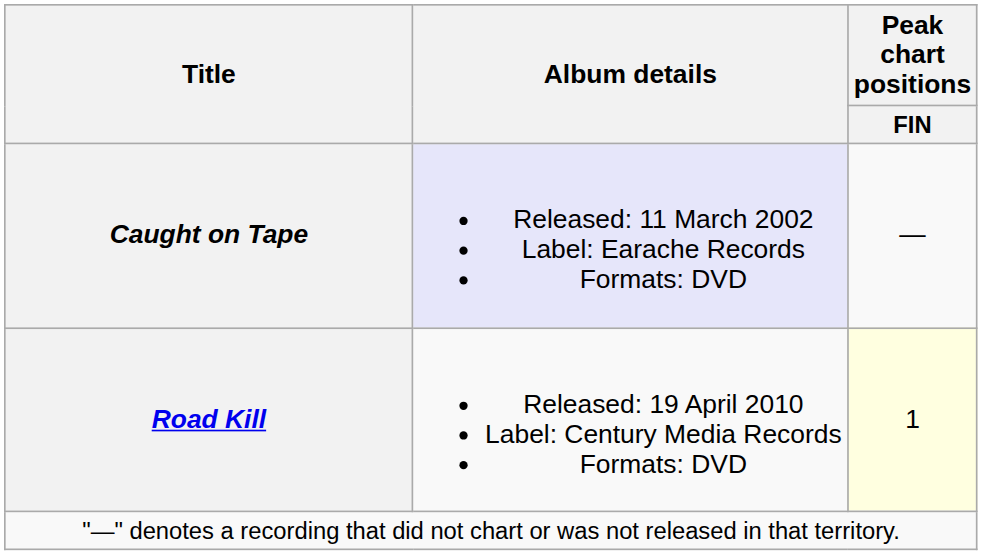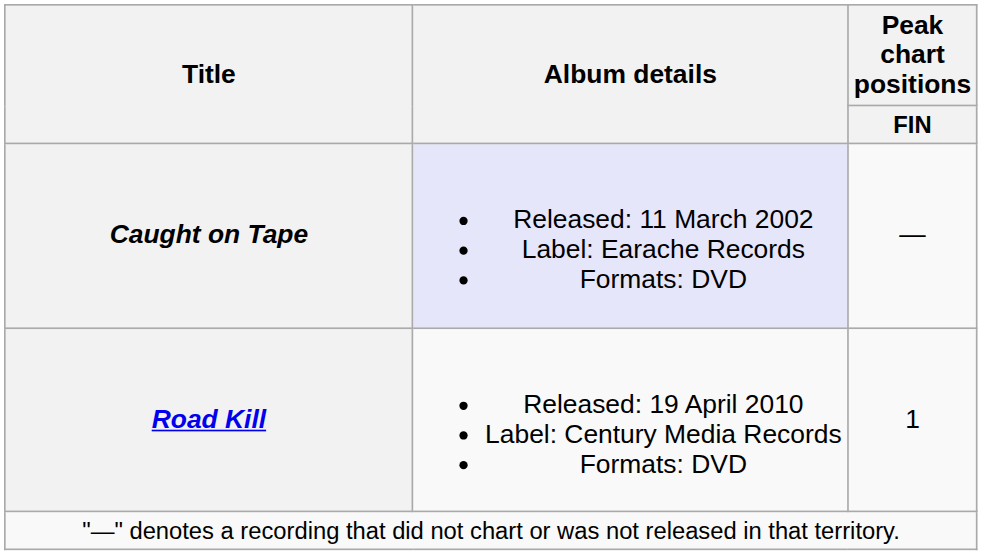Road Kill | Peak chart positions / FIN: lightyellow background -> no background
